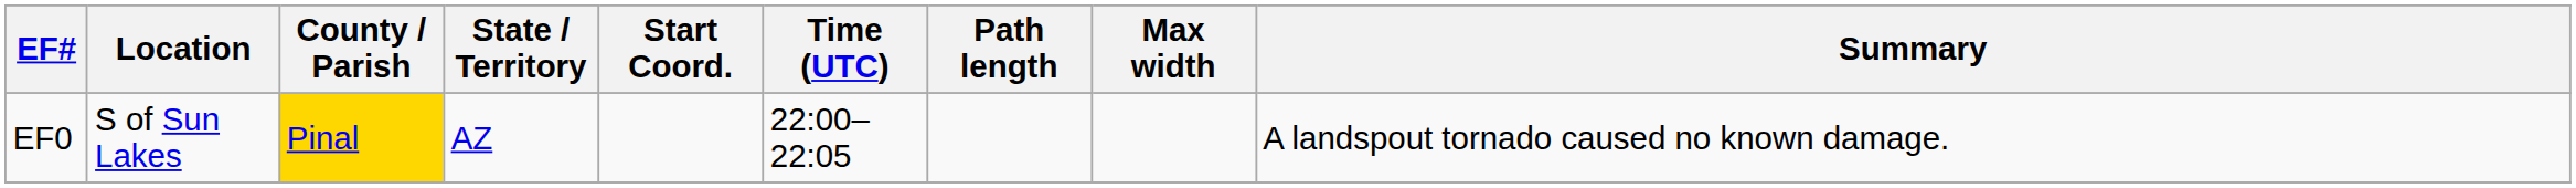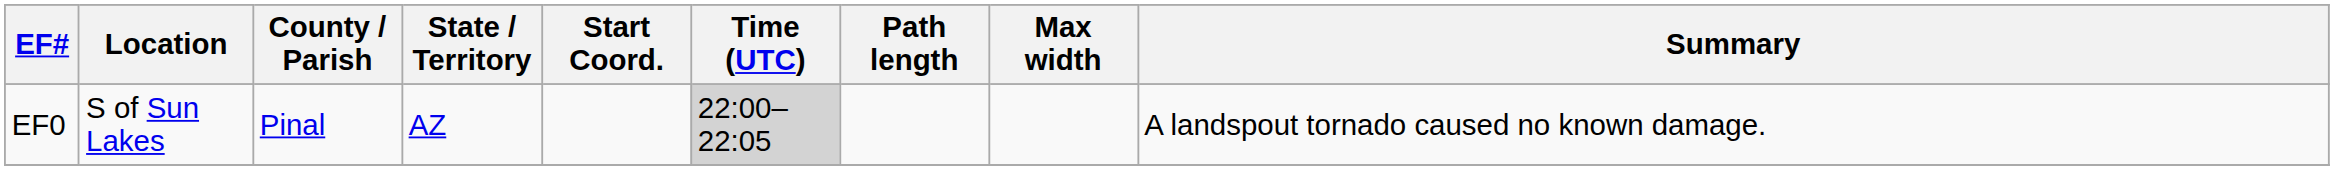EF0 | County / Parish: gold background -> no background
EF0 | Time (UTC): no background -> lightgrey background
